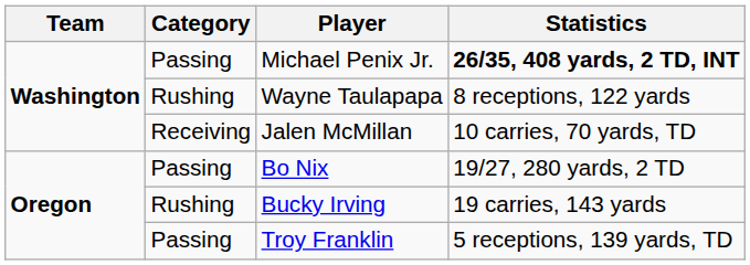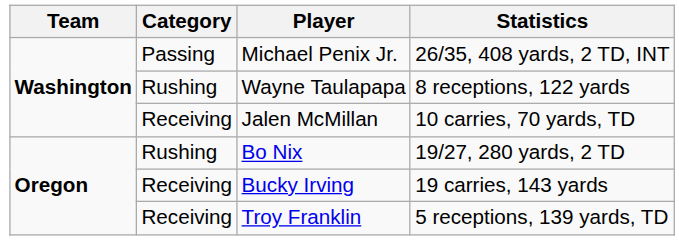Michael Penix Jr. | Statistics: bold -> normal
Bo Nix | Category: Passing -> Rushing
Bucky Irving | Category: Rushing -> Receiving
Troy Franklin | Category: Passing -> Receiving
